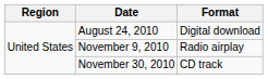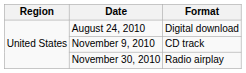November 9, 2010 | Format: Radio airplay -> CD track
November 30, 2010 | Format: CD track -> Radio airplay
